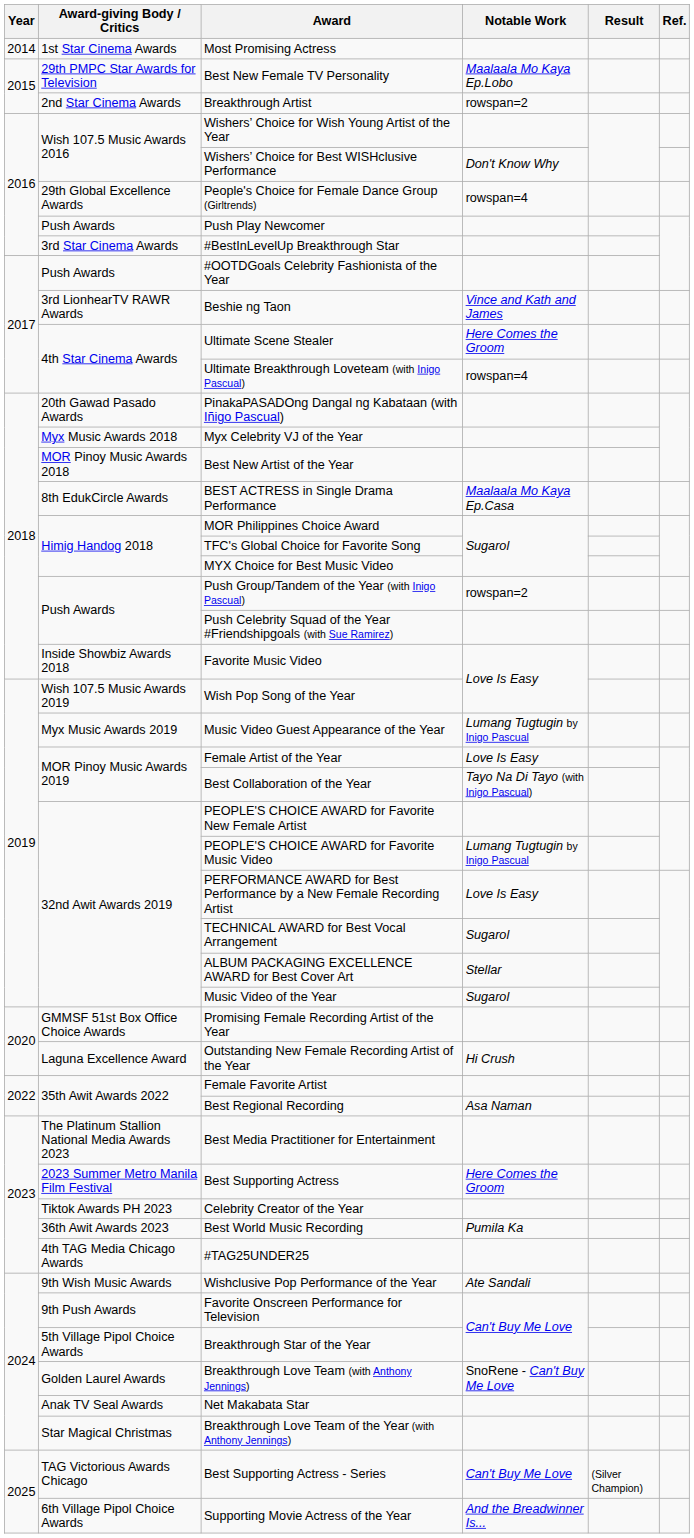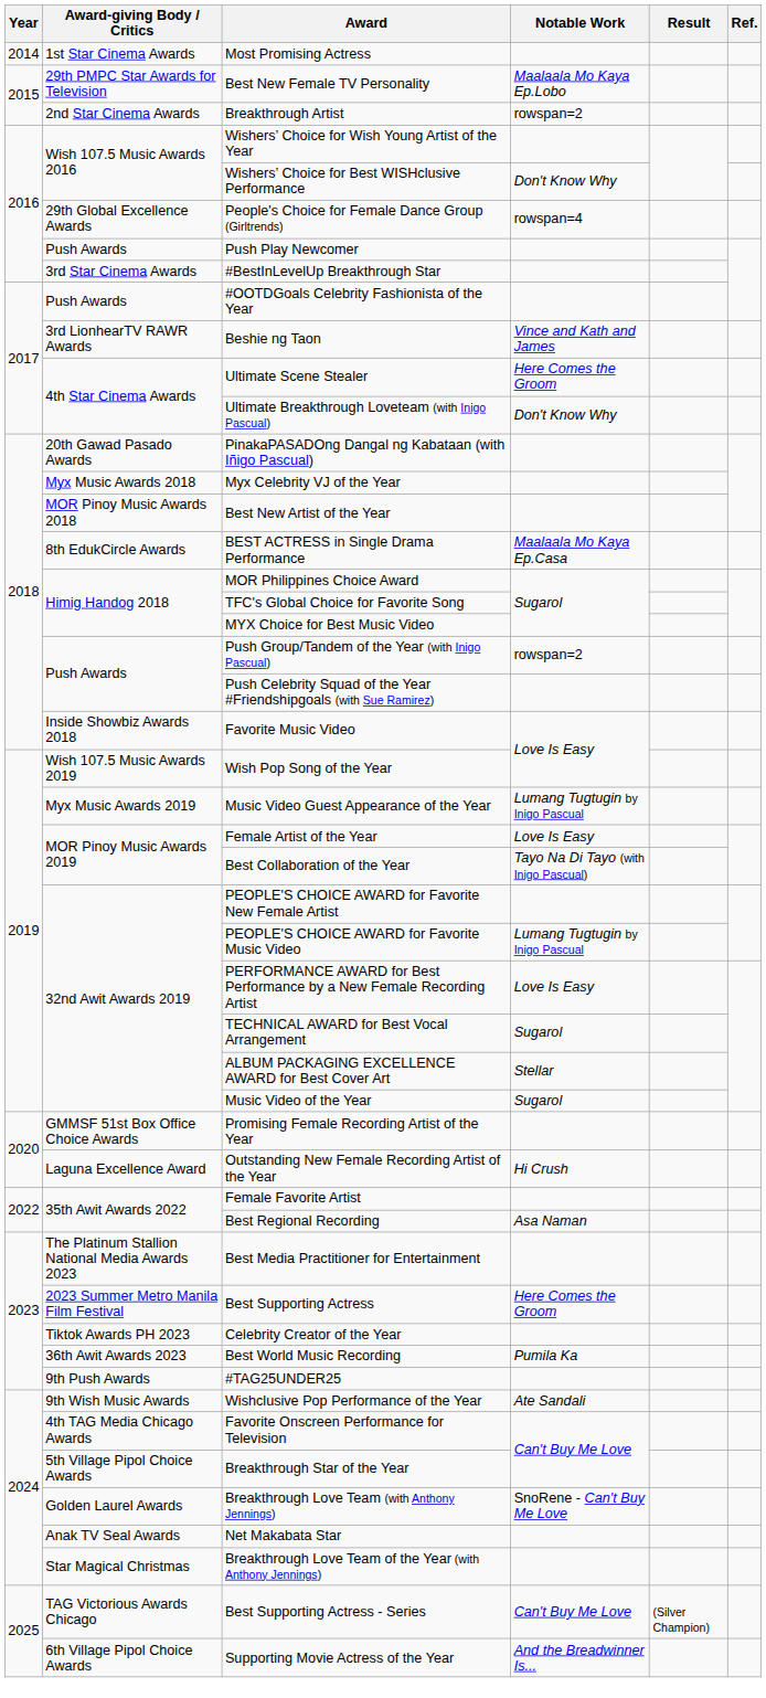Ultimate Breakthrough Loveteam (with Inigo Pascual) | Notable Work: rowspan=4 -> Don't Know Why
#TAG25UNDER25 | Award-giving Body / Critics: 4th TAG Media Chicago Awards -> 9th Push Awards
Favorite Onscreen Performance for Television | Award-giving Body / Critics: 9th Push Awards -> 4th TAG Media Chicago Awards
